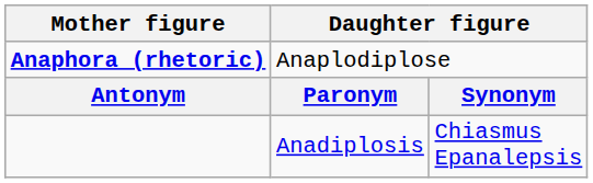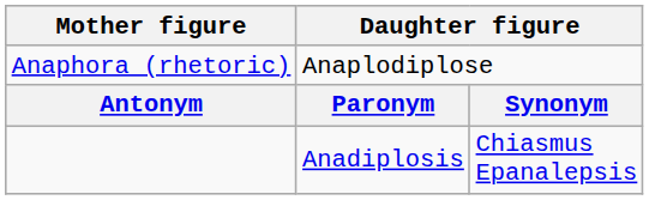Anaphora (rhetoric) | Mother figure: bold -> normal
